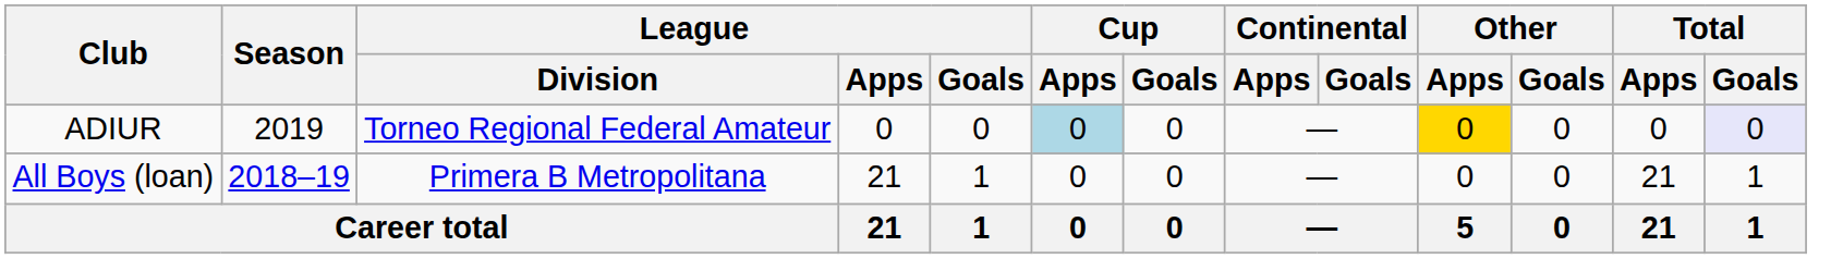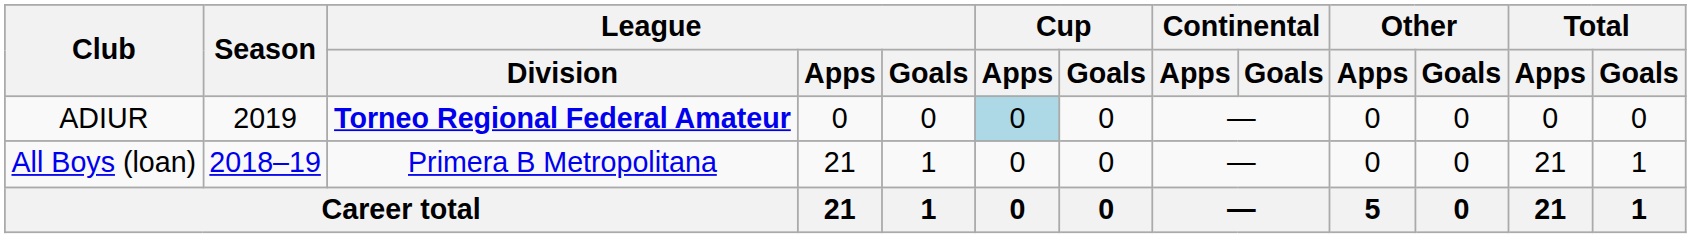ADIUR | League / Division: normal -> bold
ADIUR | Other / Apps: gold background -> no background
ADIUR | Total / Goals: lavender background -> no background
